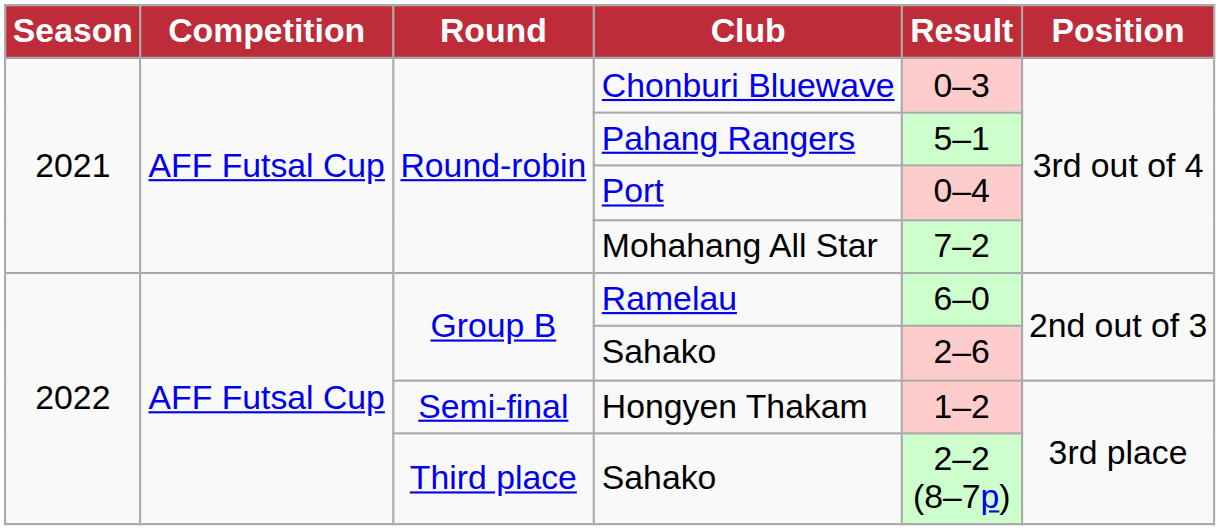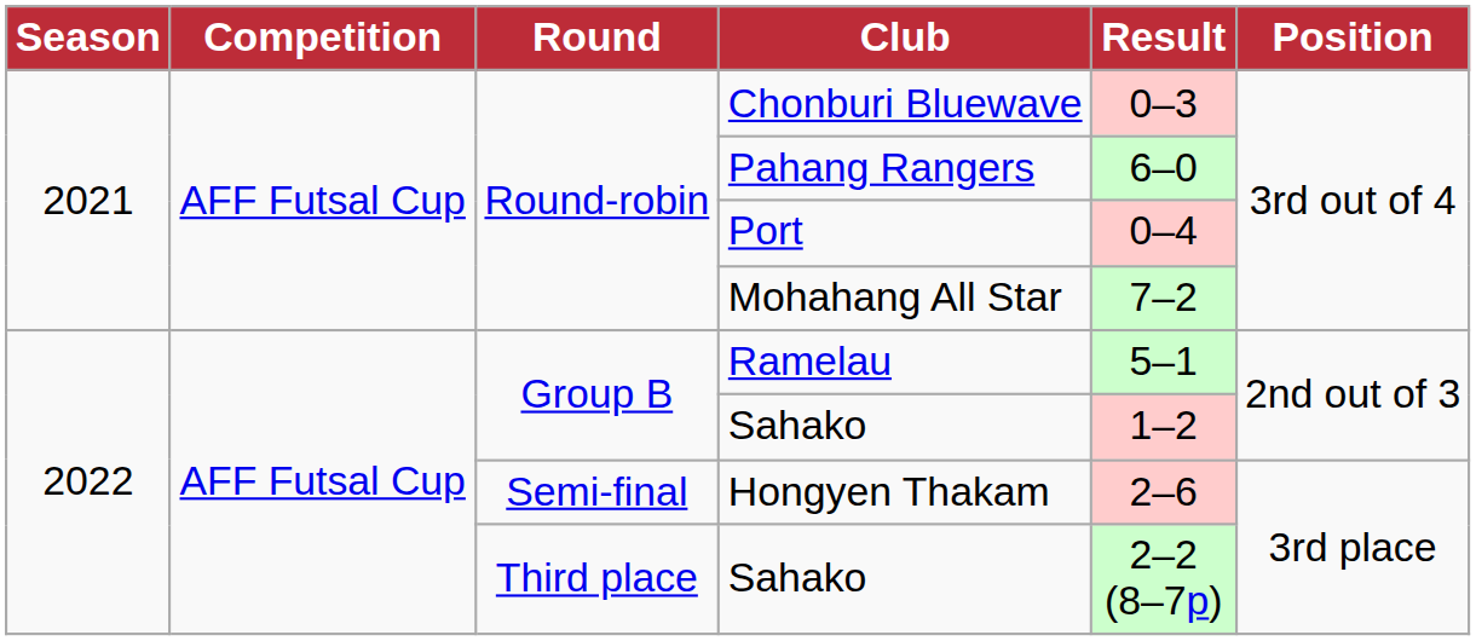Pahang Rangers | Result: 5–1 -> 6–0
Ramelau | Result: 6–0 -> 5–1
Group B / Sahako | Result: 2–6 -> 1–2
Hongyen Thakam | Result: 1–2 -> 2–6
